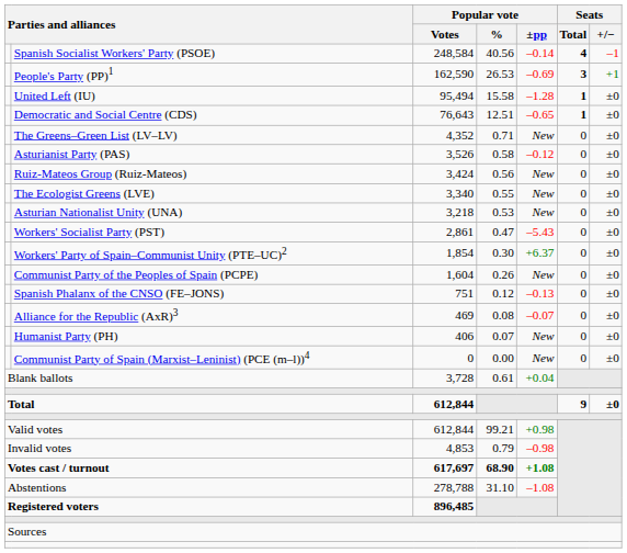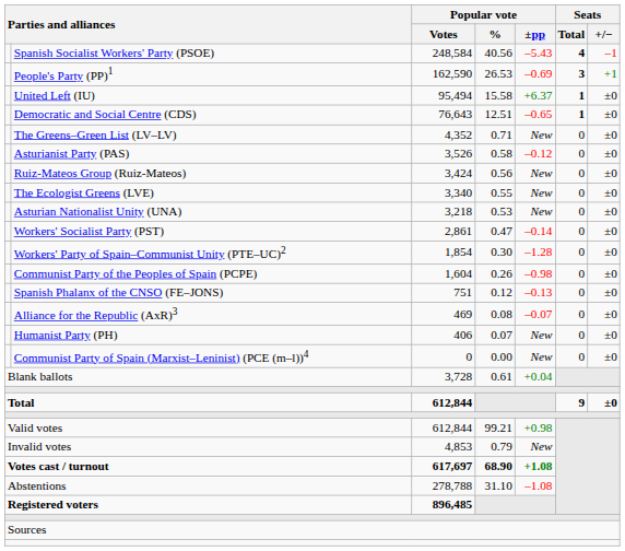Spanish Socialist Workers' Party (PSOE) | Popular vote / ±pp: –0.14 -> –5.43
United Left (IU) | Popular vote / ±pp: –1.28 -> +6.37
Workers' Socialist Party (PST) | Popular vote / ±pp: –5.43 -> –0.14
Workers' Party of Spain–Communist Unity (PTE–UC)2 | Popular vote / ±pp: +6.37 -> –1.28
Communist Party of the Peoples of Spain (PCPE) | Popular vote / ±pp: New -> –0.98
Invalid votes | Popular vote / ±pp: –0.98 -> New
